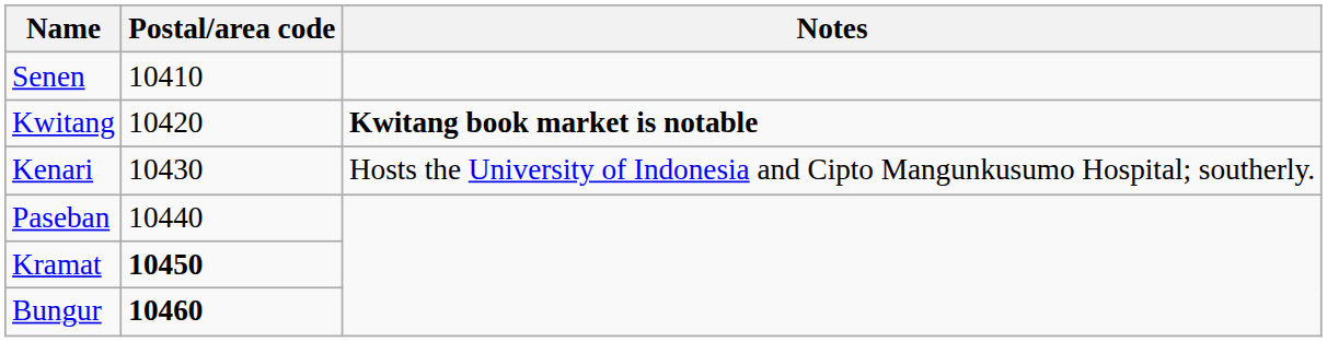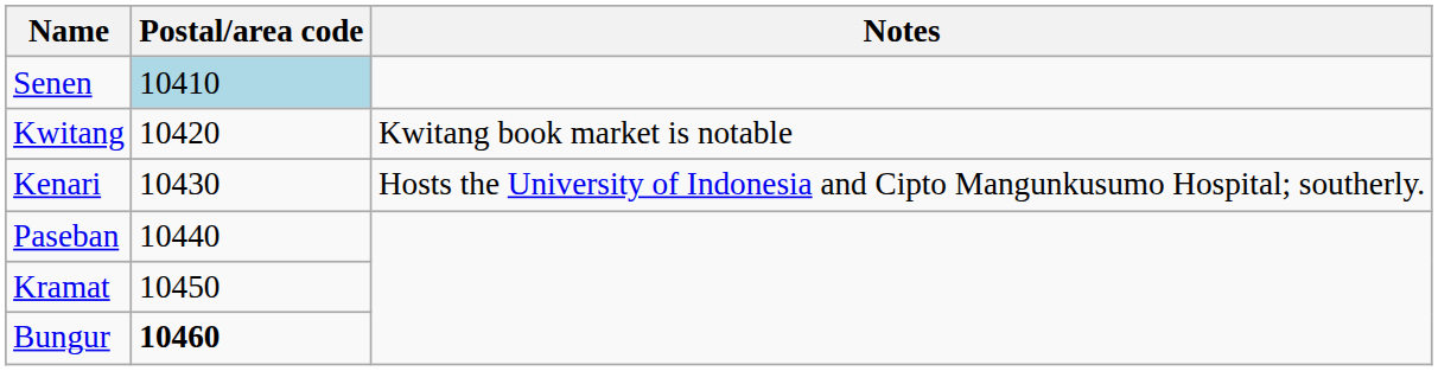Senen | Postal/area code: no background -> lightblue background
Kwitang | Notes: bold -> normal
Kramat | Postal/area code: bold -> normal
